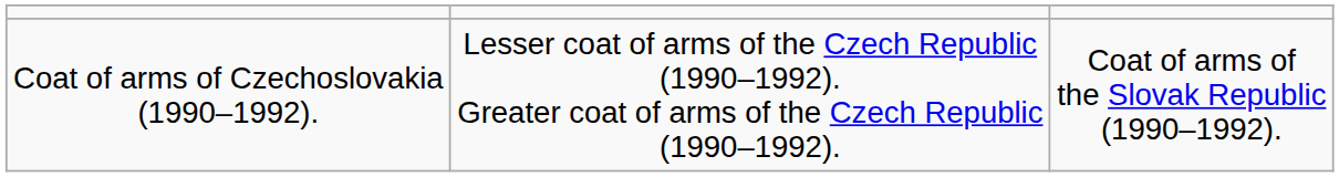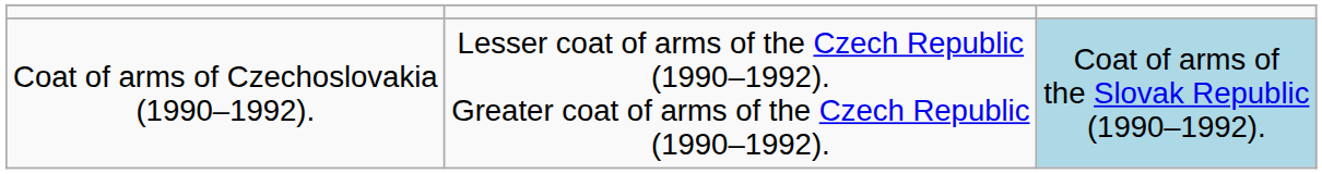Coat of arms of Czechoslovakia (1990–1992). | column 3: no background -> lightblue background
